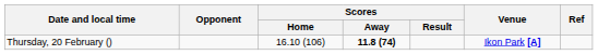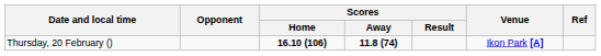Thursday, 20 February () | Scores / Home: normal -> bold
